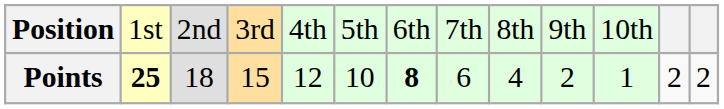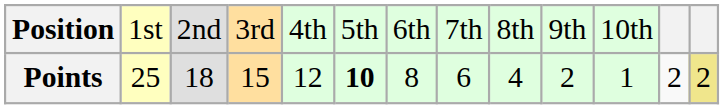Points | column 2: bold -> normal
Points | column 6: normal -> bold
Points | column 7: bold -> normal
Points | column 13: no background -> khaki background
